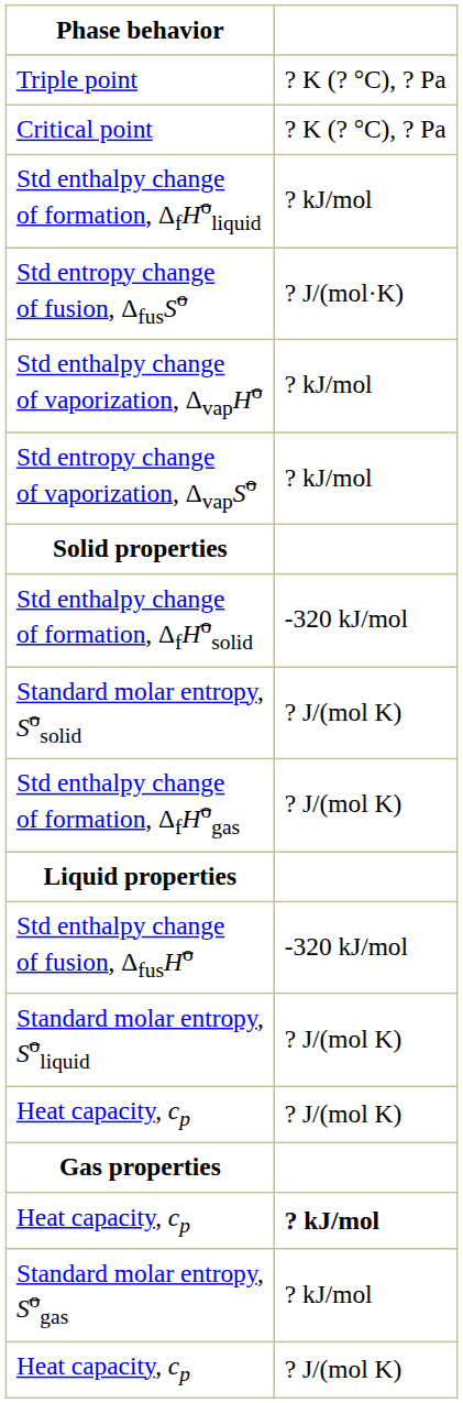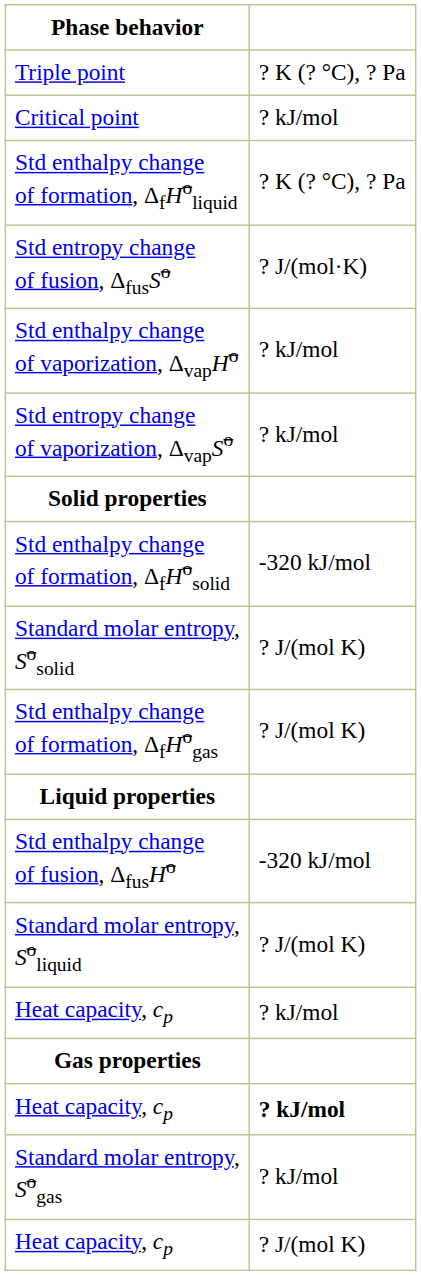row 3 | column 2: ? K (? °C), ? Pa -> ? kJ/mol
row 4 | column 2: ? kJ/mol -> ? K (? °C), ? Pa
row 15 | column 2: ? J/(mol K) -> ? kJ/mol
